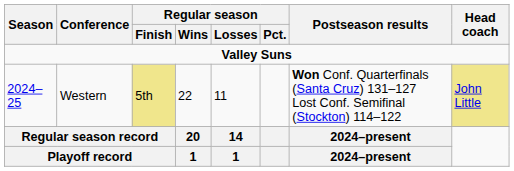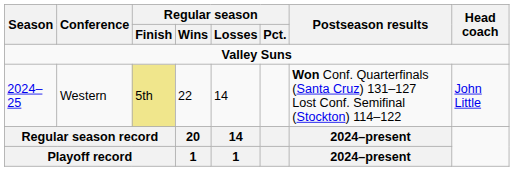2024–25 | Regular season / Losses: 11 -> 14
2024–25 | Head coach: khaki background -> no background
